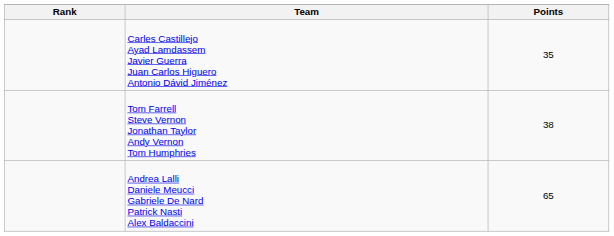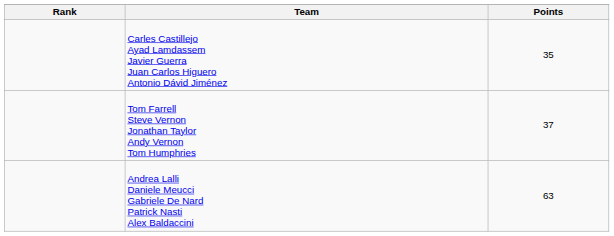row 3 | Points: 38 -> 37
row 4 | Points: 65 -> 63
